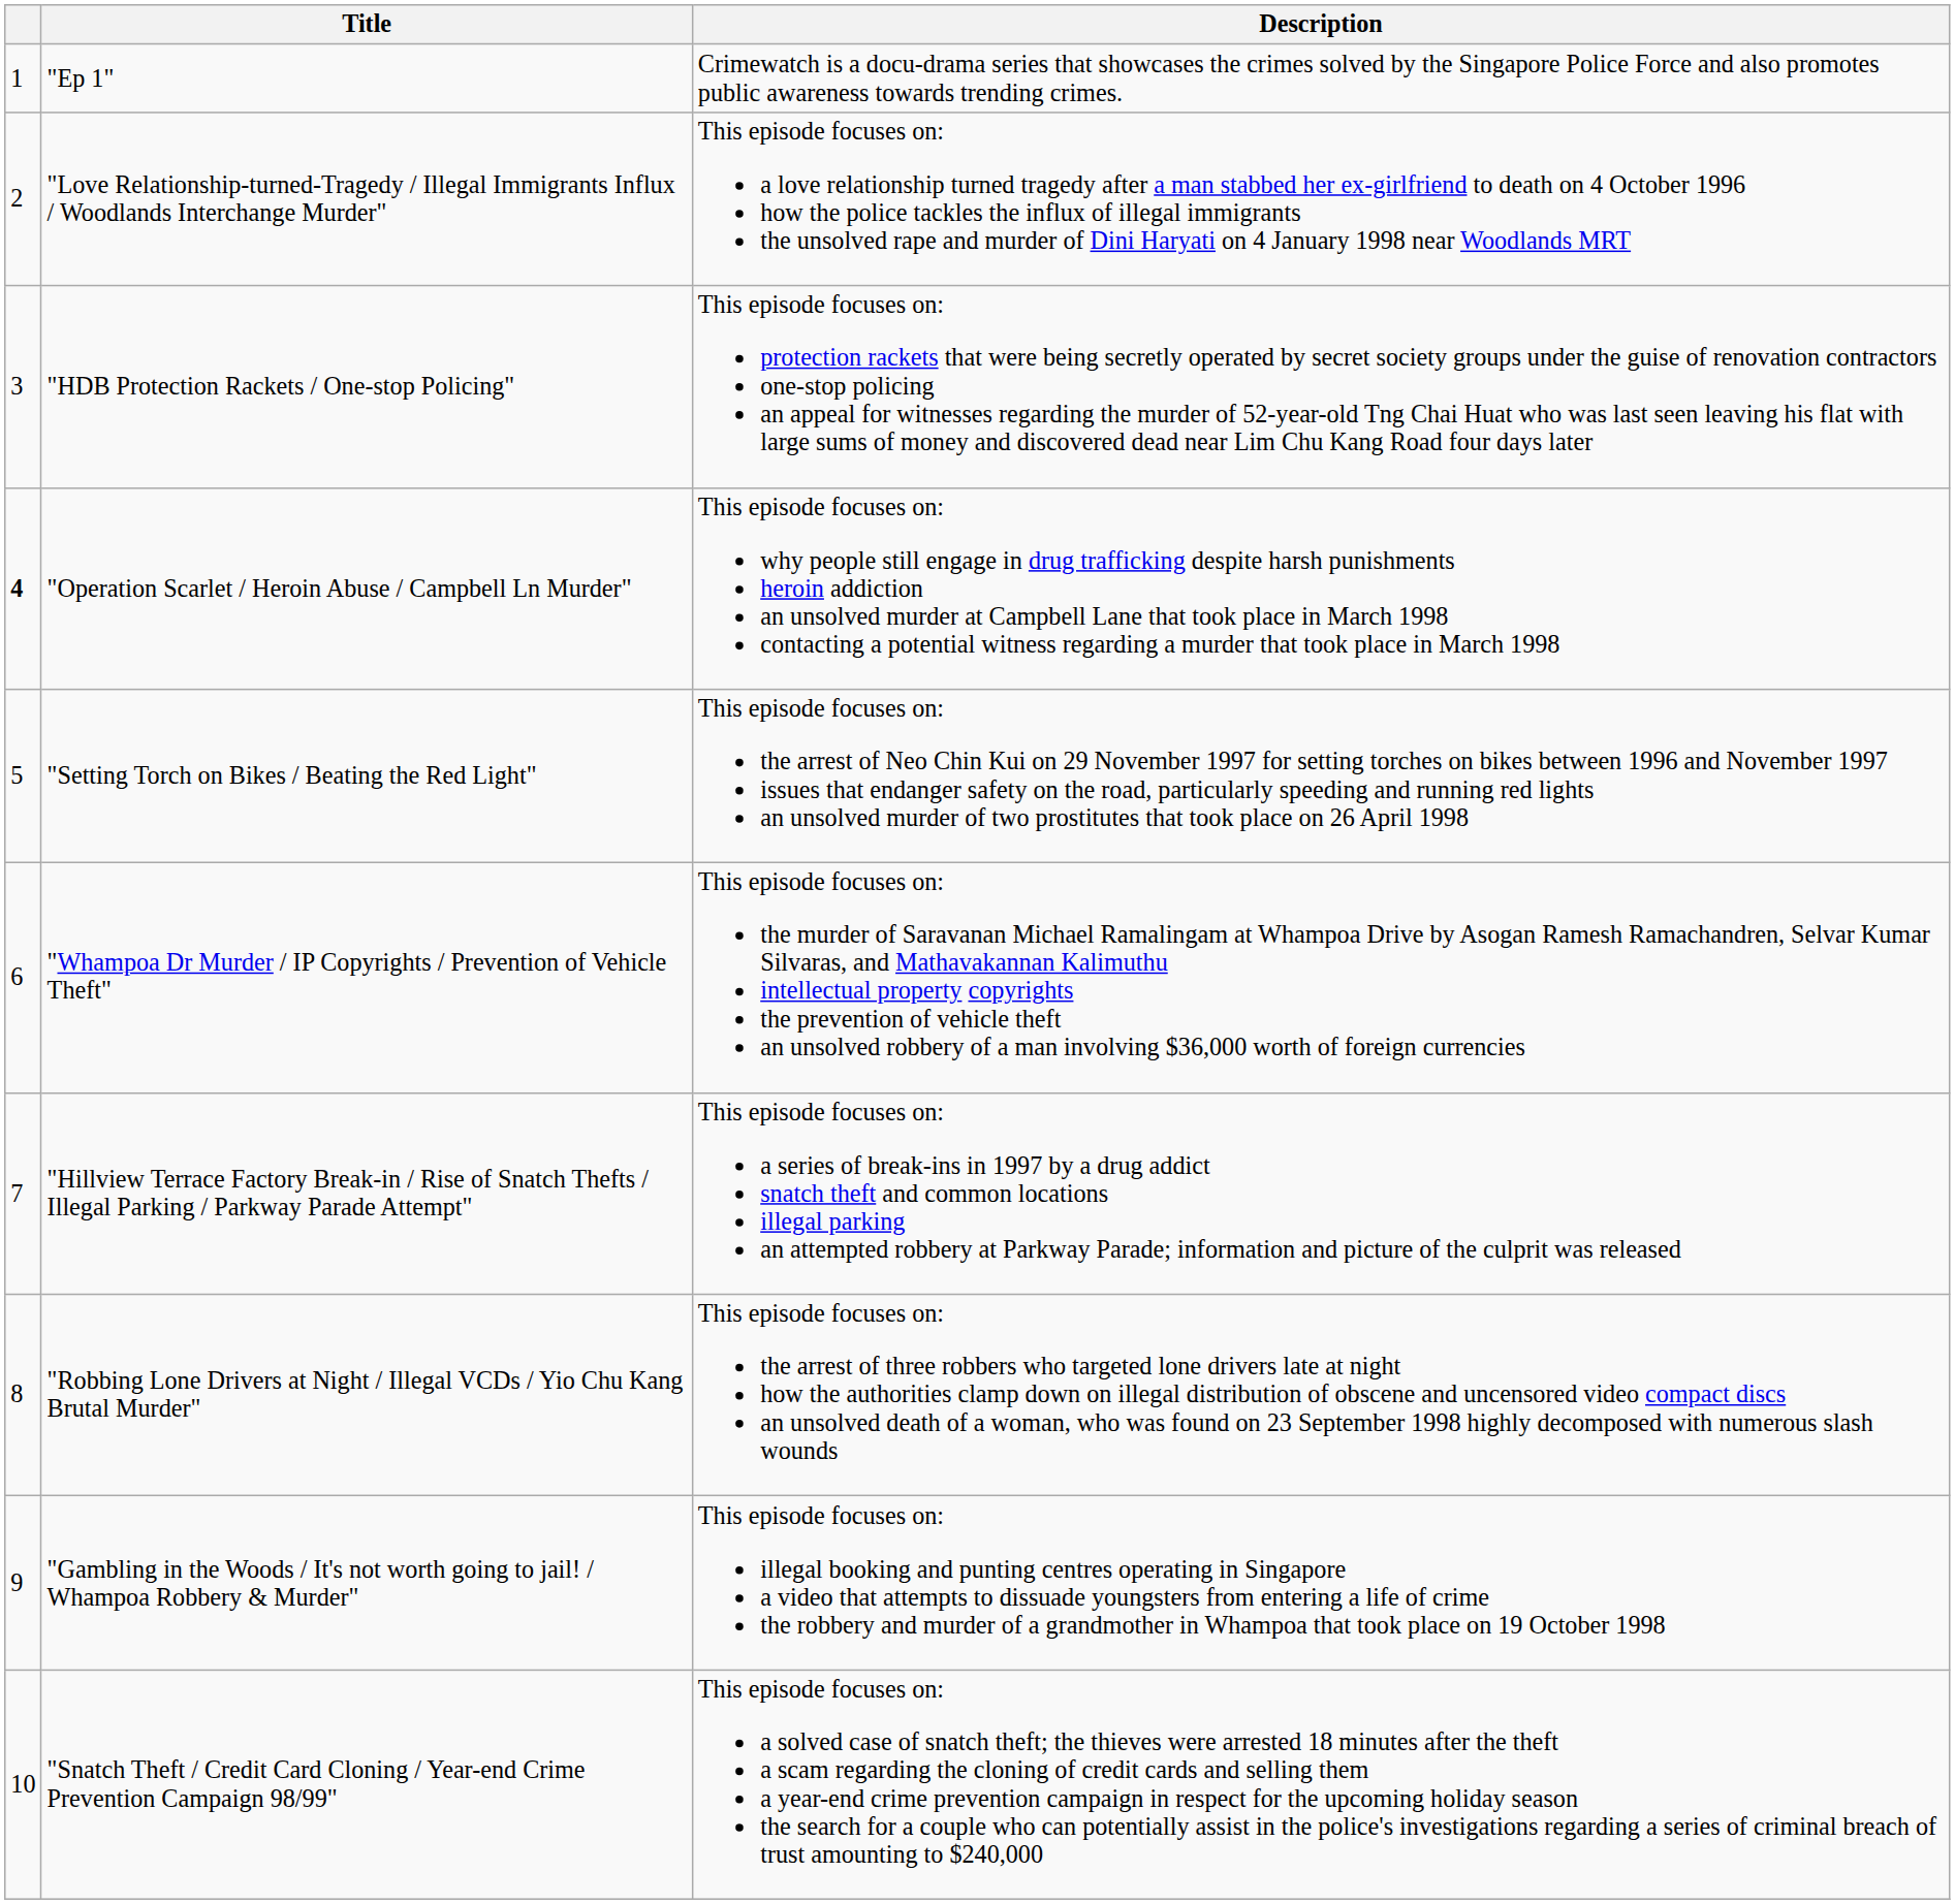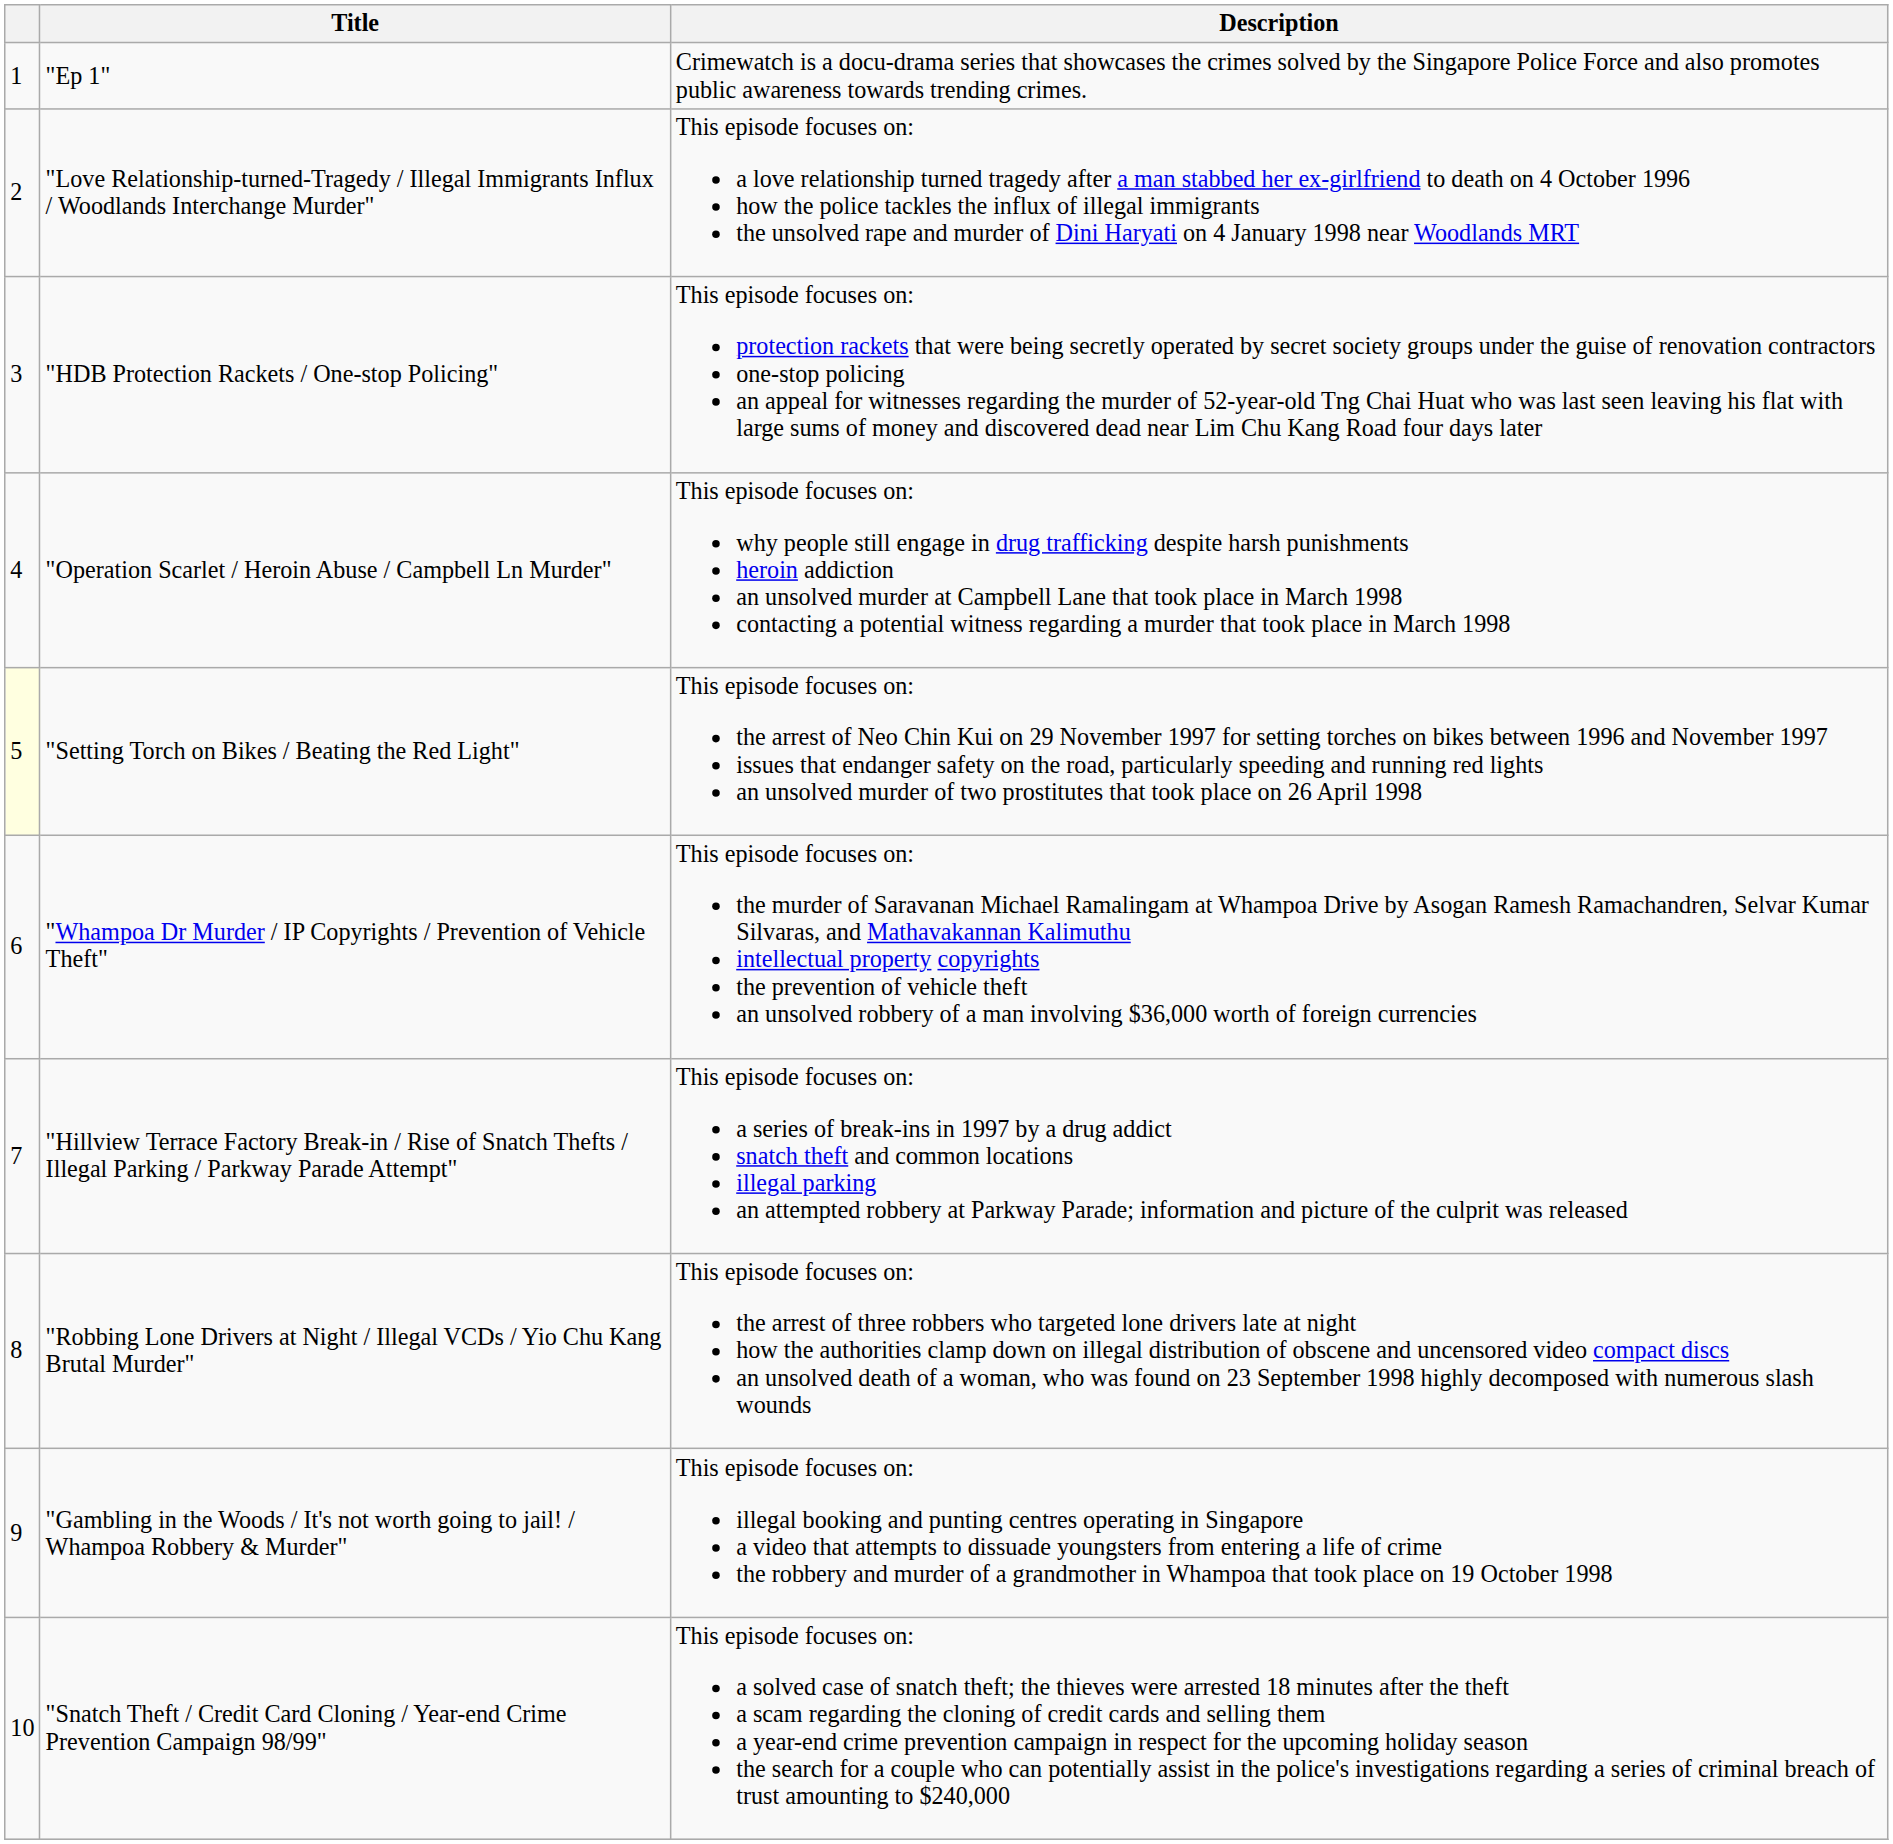"Operation Scarlet / Heroin Abuse / Campbell Ln Murder" | column 1: bold -> normal
"Setting Torch on Bikes / Beating the Red Light" | column 1: no background -> lightyellow background
